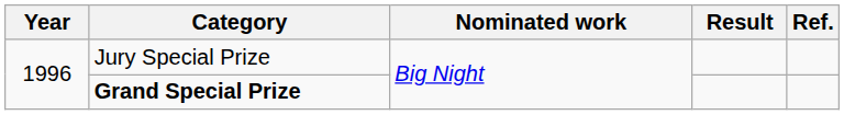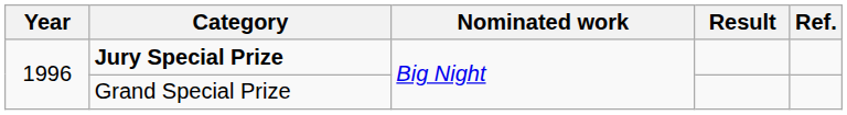Jury Special Prize | Category: normal -> bold
Grand Special Prize | Category: bold -> normal
